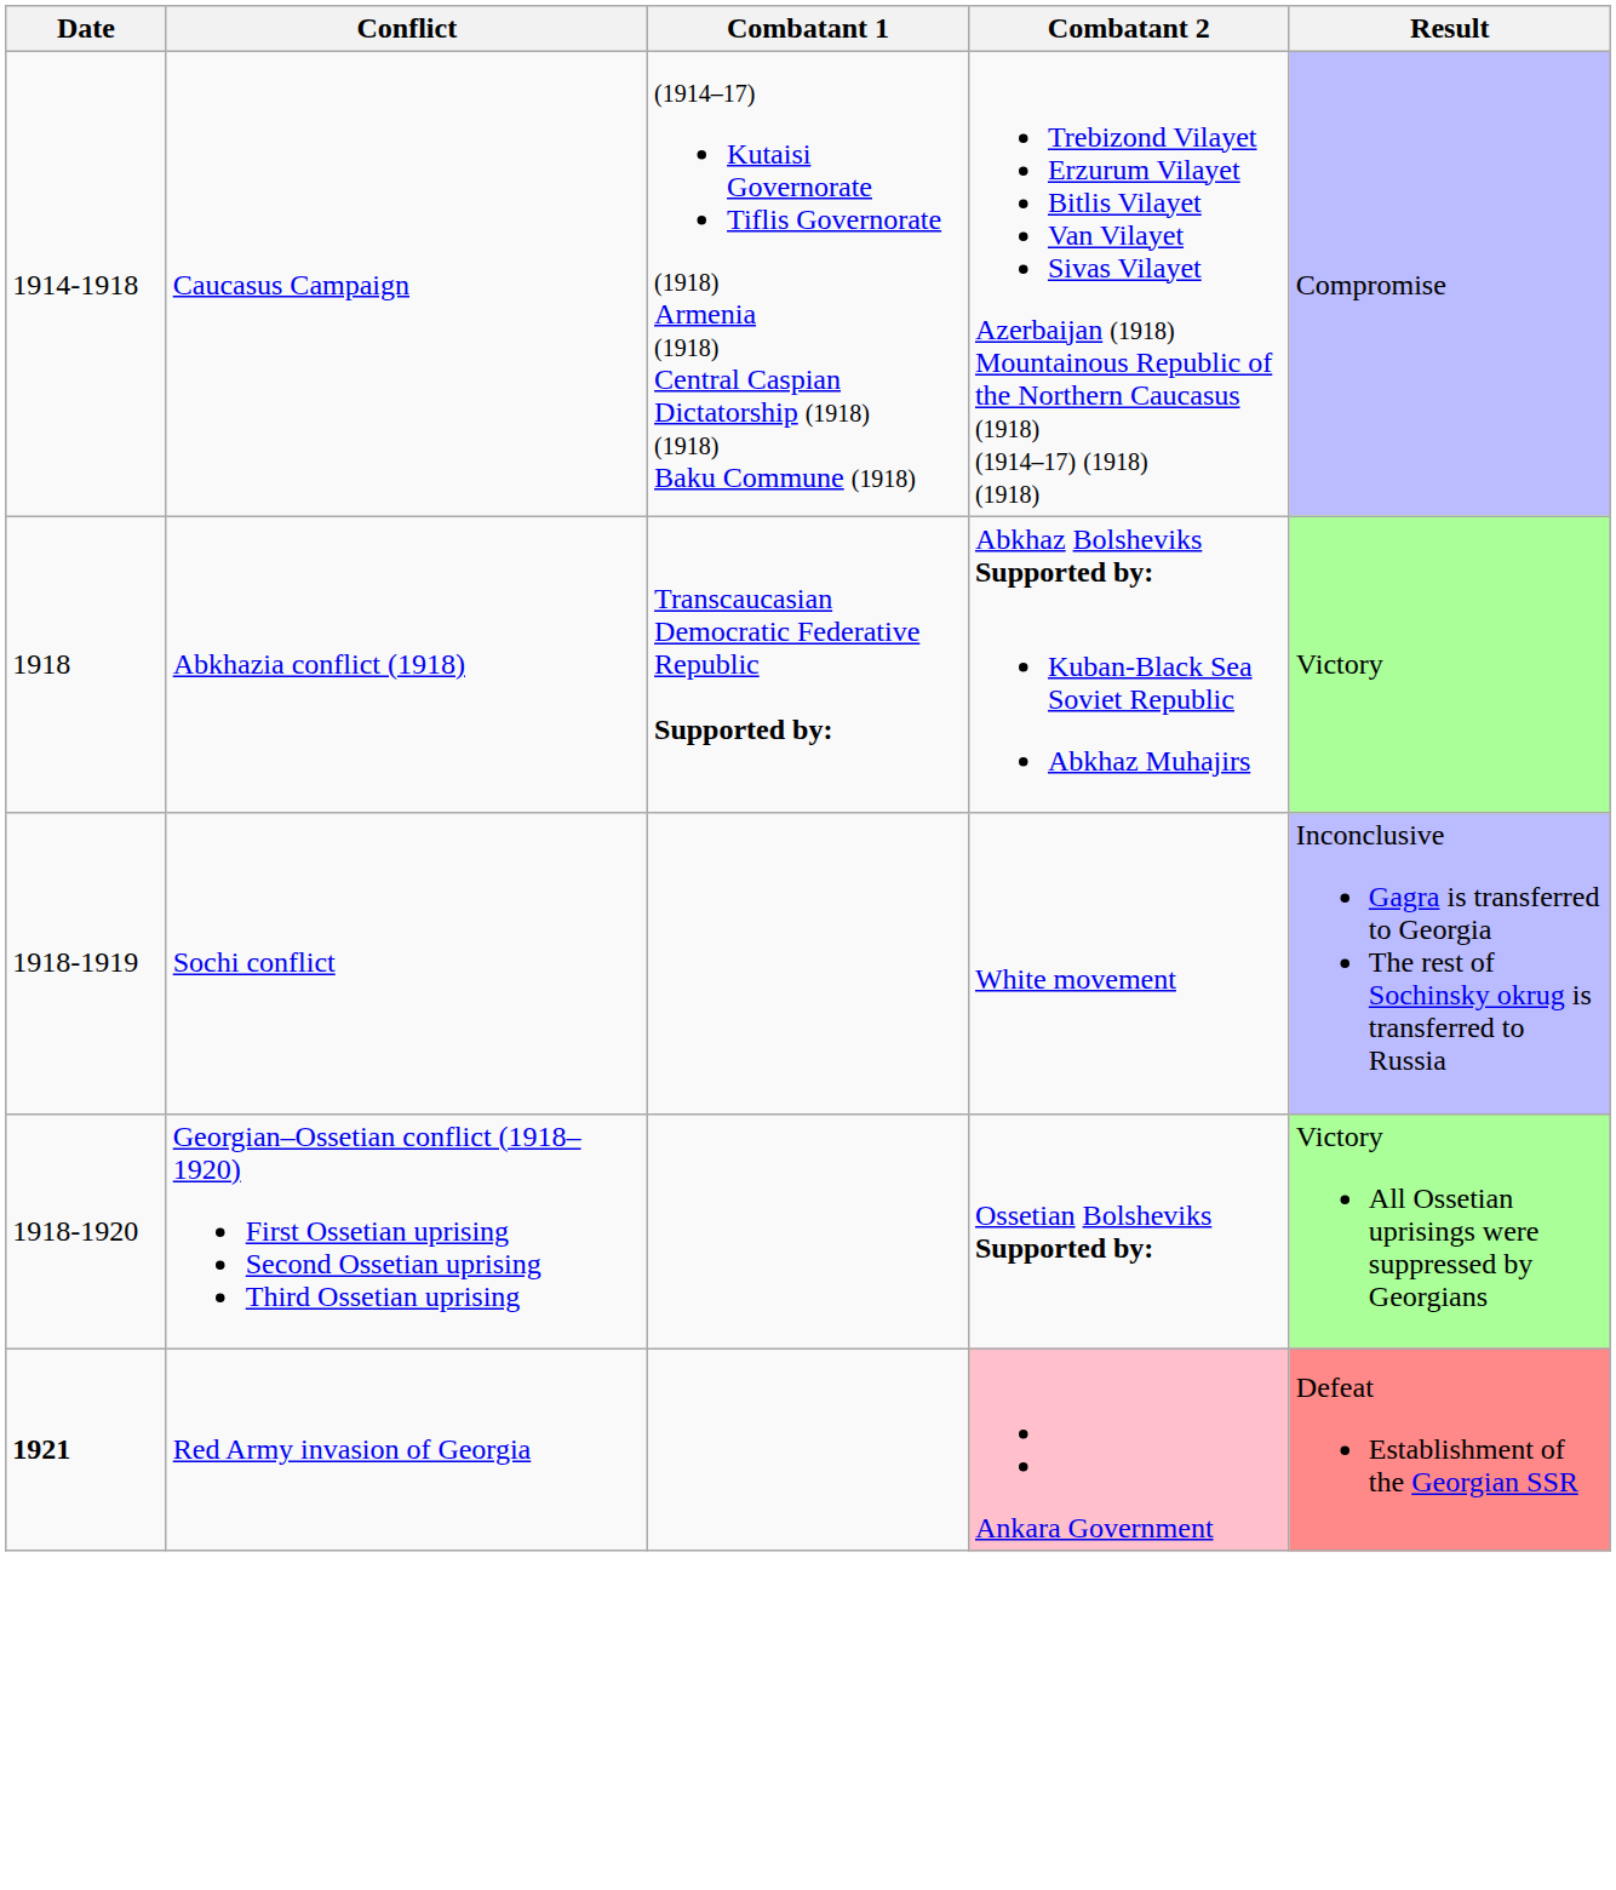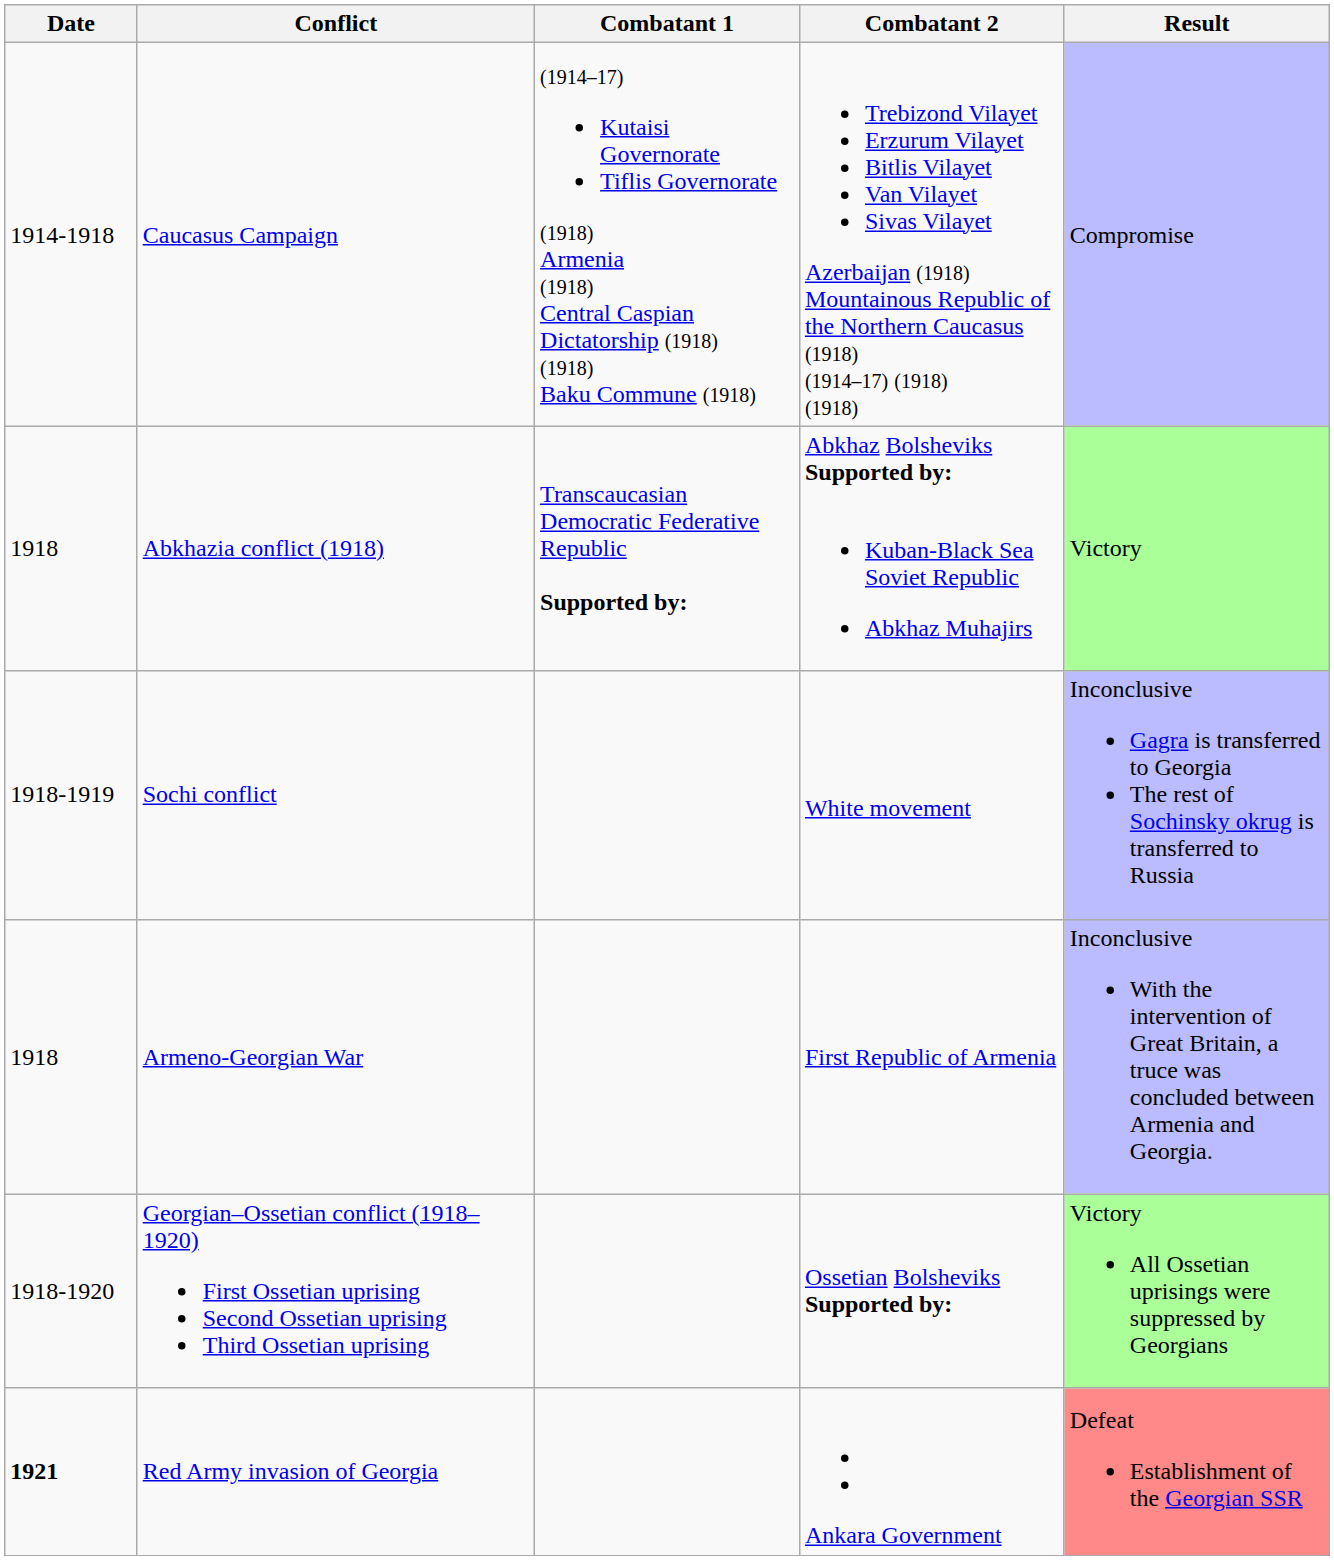+ row: 1918 | Armeno-Georgian War | First Republic of Armenia | Inconclusive With the intervention of Great Britain, a truce was concluded between Armenia and Georgia.
Red Army invasion of Georgia | Combatant 2: pink background -> no background
